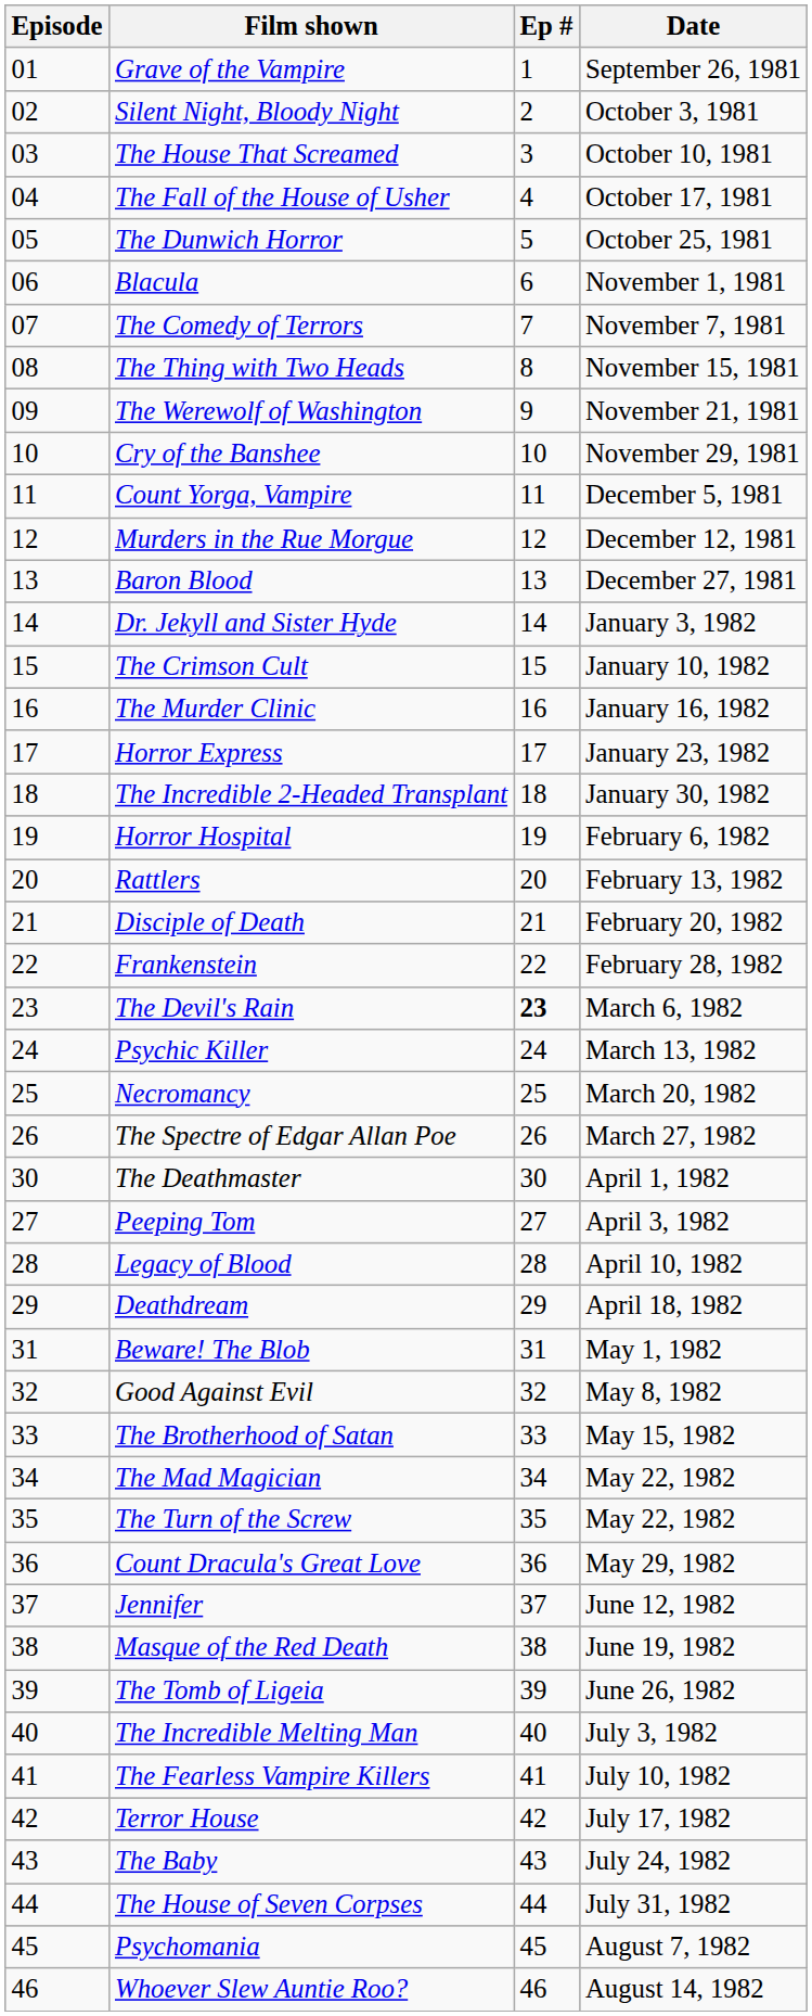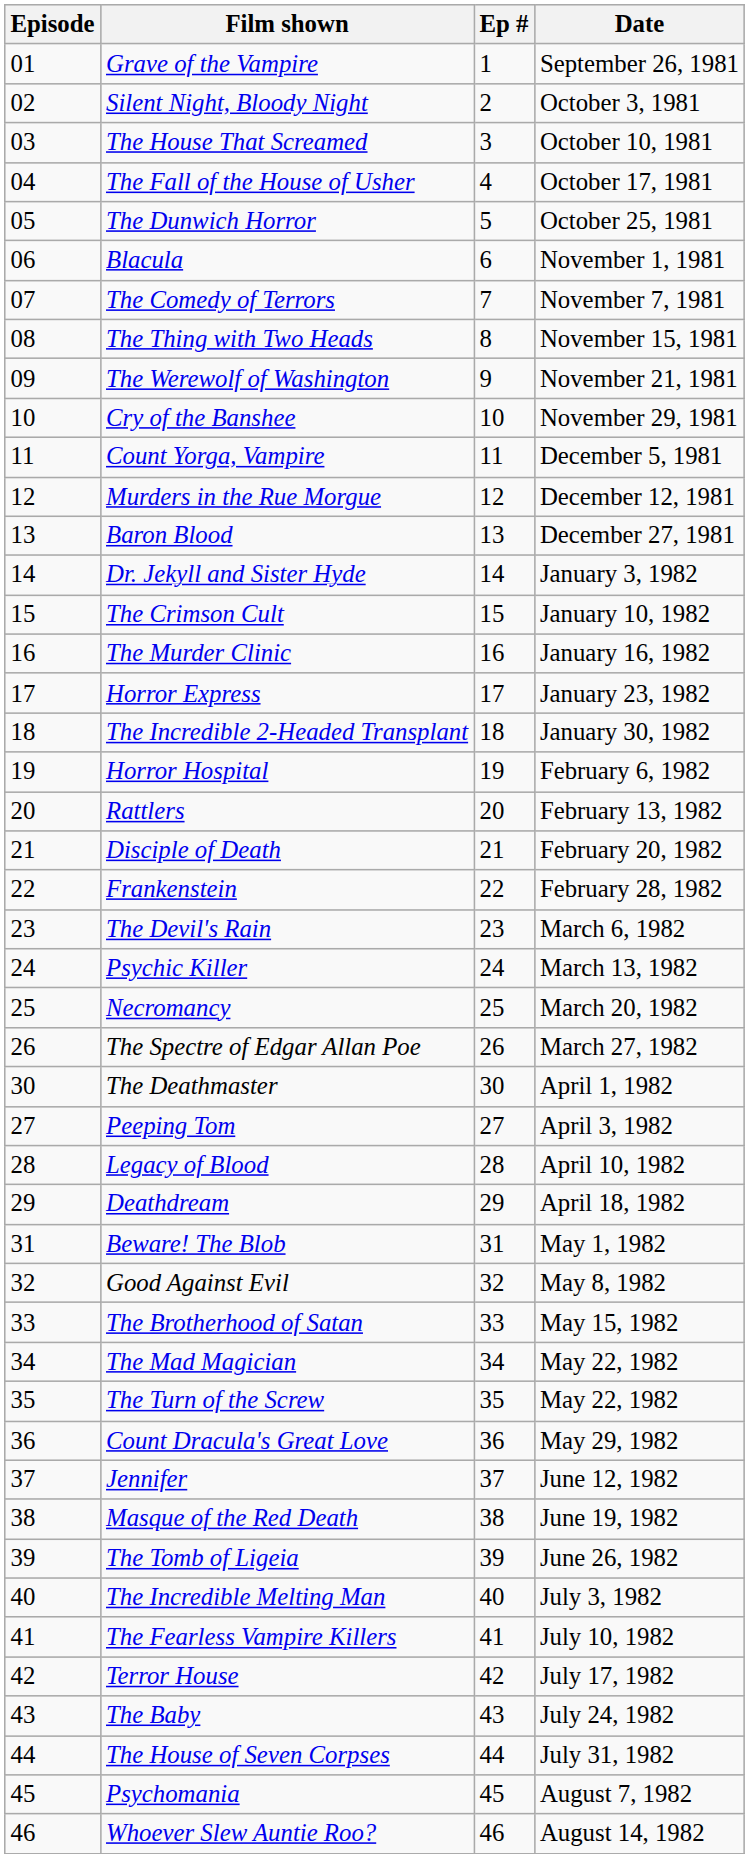The Devil's Rain | Ep #: bold -> normal
